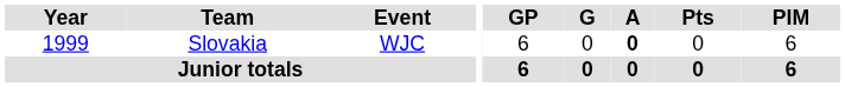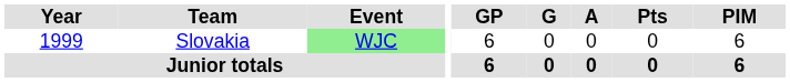Slovakia | Event: no background -> lightgreen background
Slovakia | A: bold -> normal
